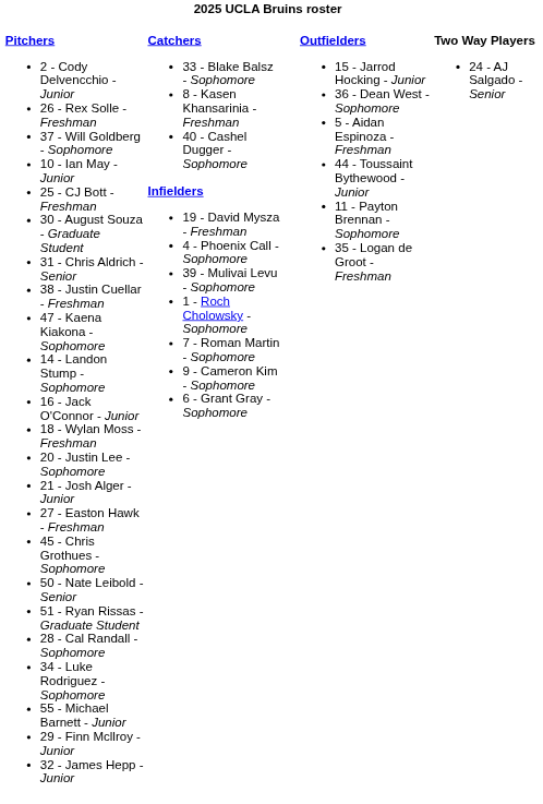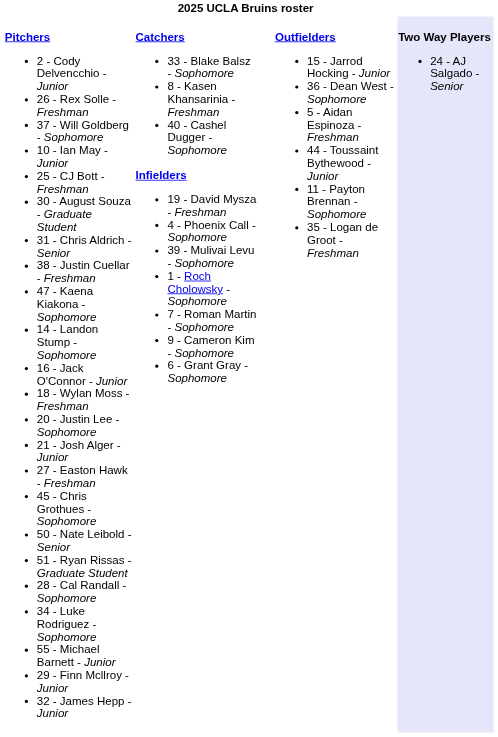row 2 | column 4: no background -> lavender background
